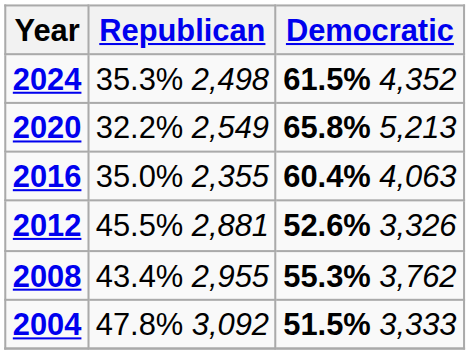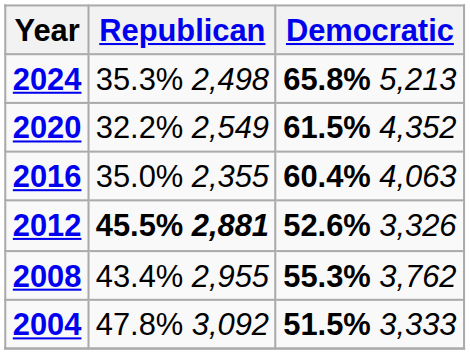2024 | Democratic: 61.5% 4,352 -> 65.8% 5,213
2020 | Democratic: 65.8% 5,213 -> 61.5% 4,352
2012 | Republican: normal -> bold
